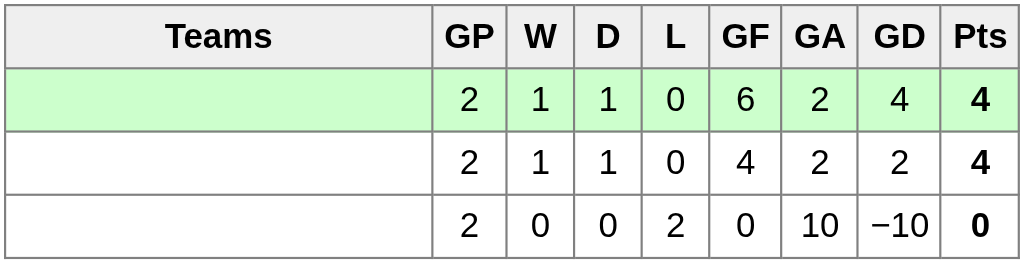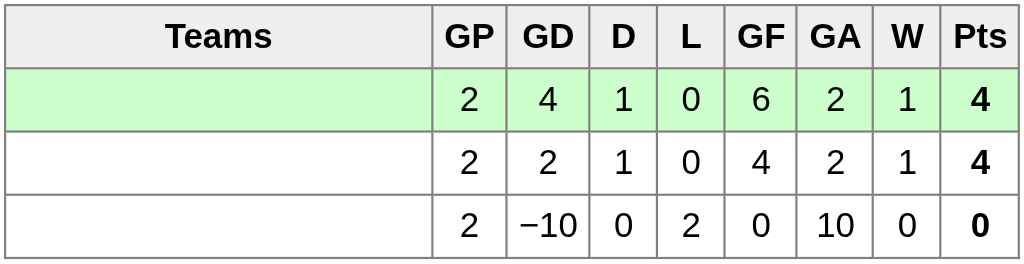columns swapped: W <-> GD
